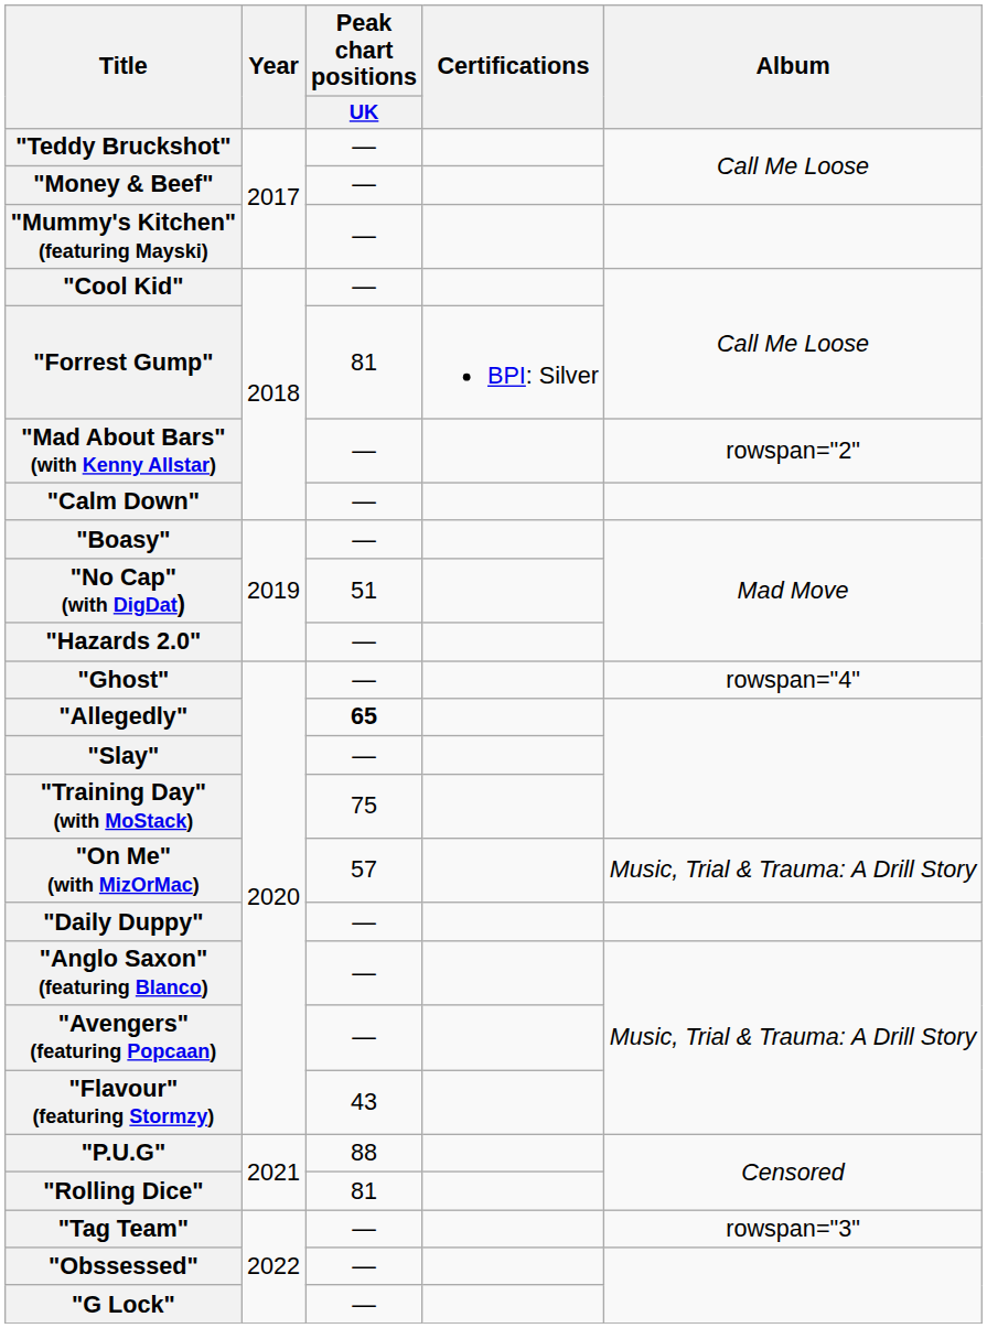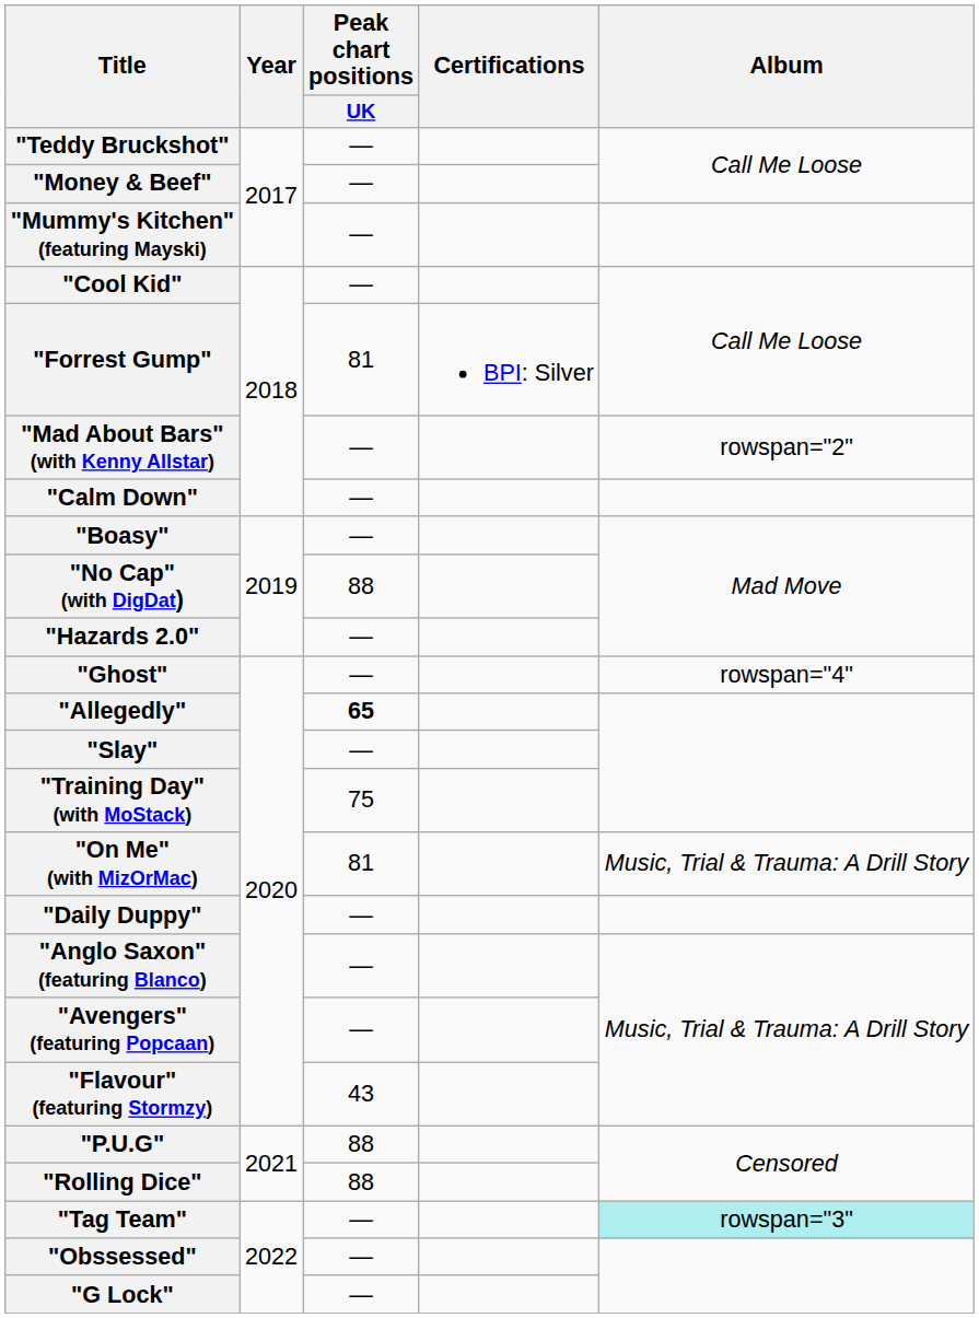"No Cap" (with DigDat) | Peak chart positions / UK: 51 -> 88
"On Me" (with MizOrMac) | Peak chart positions / UK: 57 -> 81
"Rolling Dice" | Peak chart positions / UK: 81 -> 88
"Tag Team" | Album: no background -> paleturquoise background
